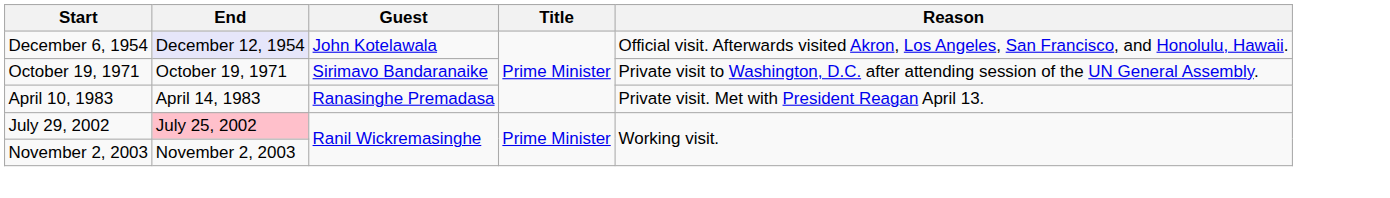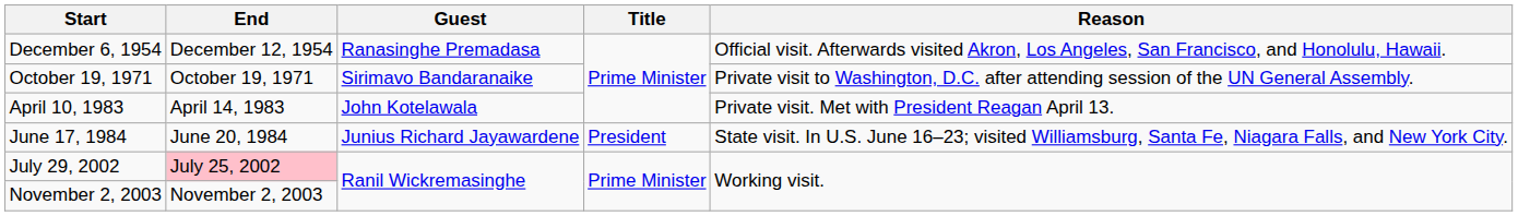December 6, 1954 | End: lavender background -> no background
December 6, 1954 | Guest: John Kotelawala -> Ranasinghe Premadasa
April 10, 1983 | Guest: Ranasinghe Premadasa -> John Kotelawala
+ row: June 17, 1984 | June 20, 1984 | Junius Richard Jayawardene | President | State visit. In U.S. June 16–23; visited Williamsburg, Santa Fe, Niagara Falls, and New York City.
